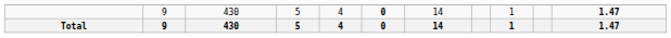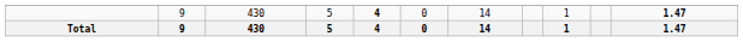row 1 | column 5: normal -> bold
row 1 | column 6: bold -> normal
